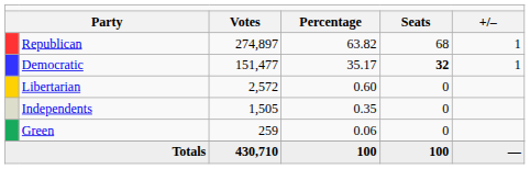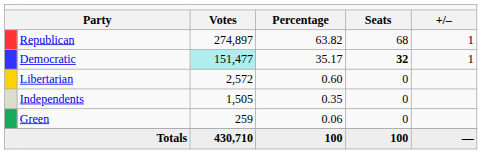Democratic | column 3: no background -> paleturquoise background
